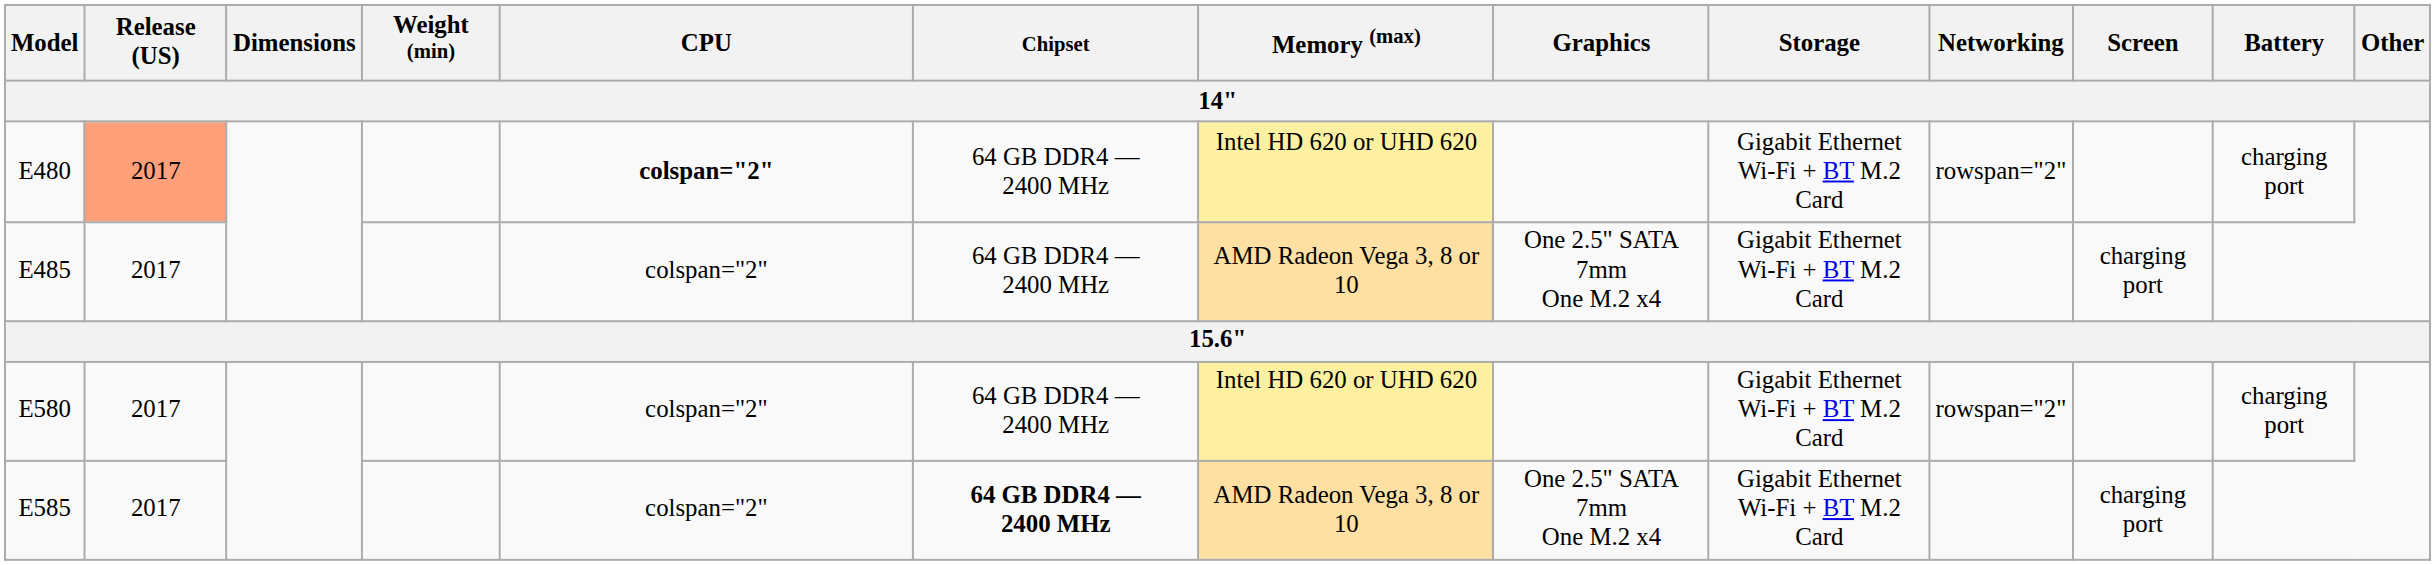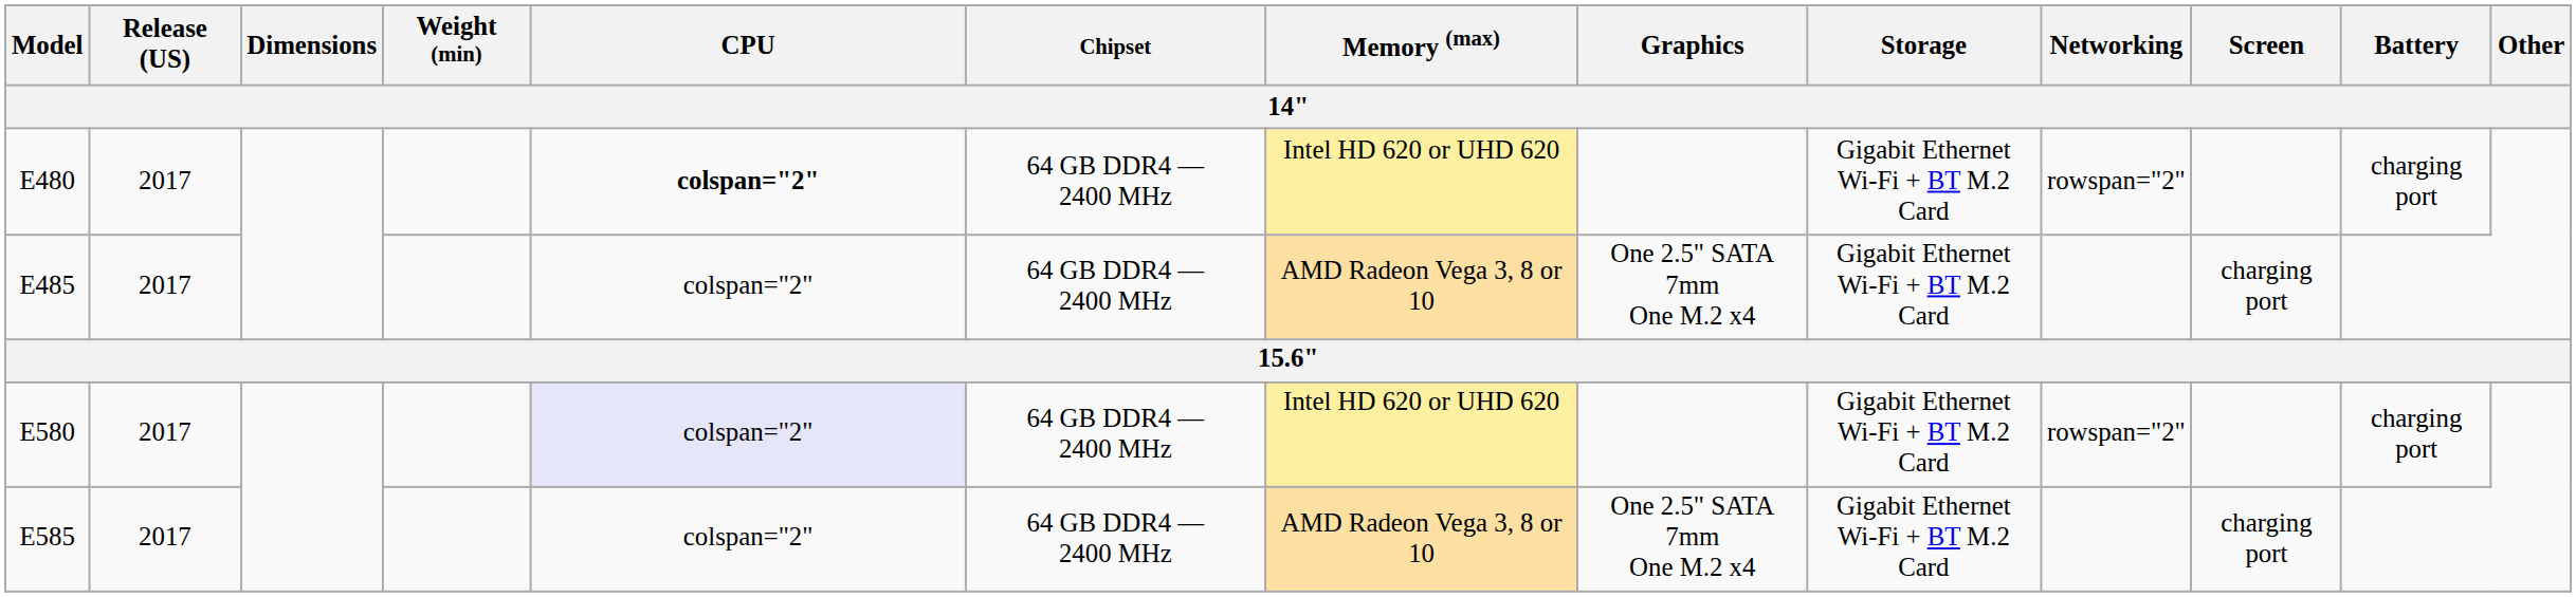E480 | Release (US): lightsalmon background -> no background
E580 | CPU: no background -> lavender background
E585 | Chipset: bold -> normal
